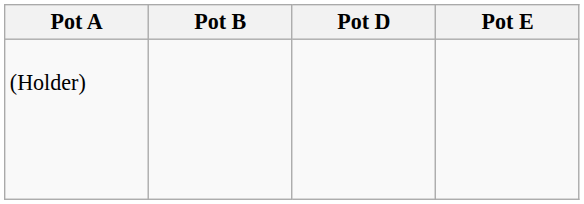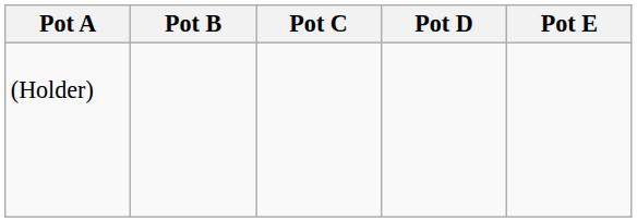+ column: Pot C
